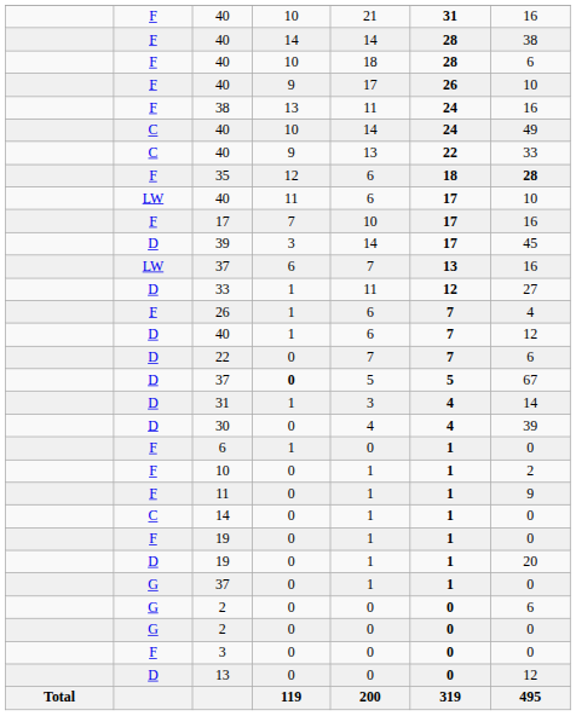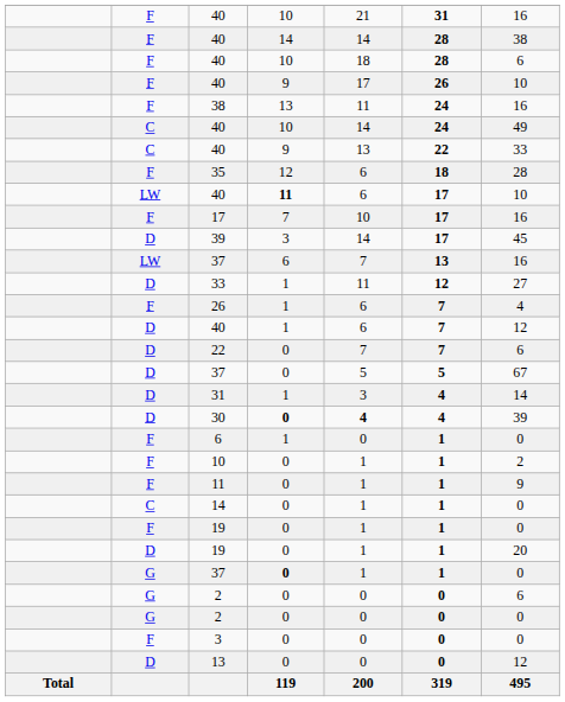35 | column 7: bold -> normal
LW / 40 | column 4: normal -> bold
D / 37 | column 4: bold -> normal
30 | column 4: normal -> bold
30 | column 5: normal -> bold
G / 37 | column 4: normal -> bold
